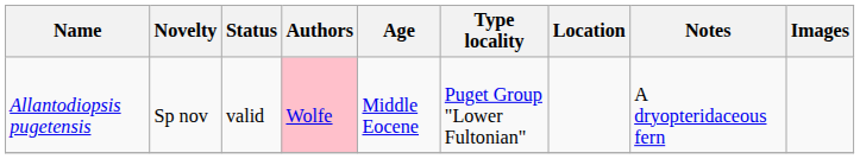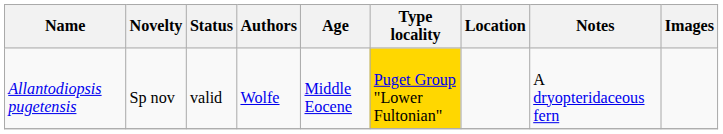Allantodiopsis pugetensis | Authors: pink background -> no background
Allantodiopsis pugetensis | Type locality: no background -> gold background
